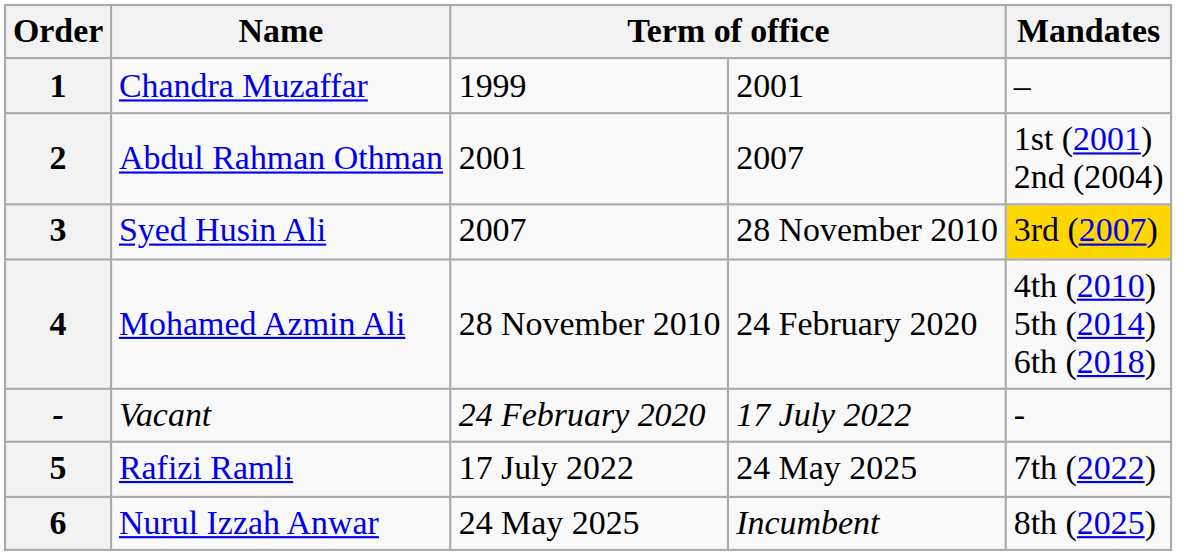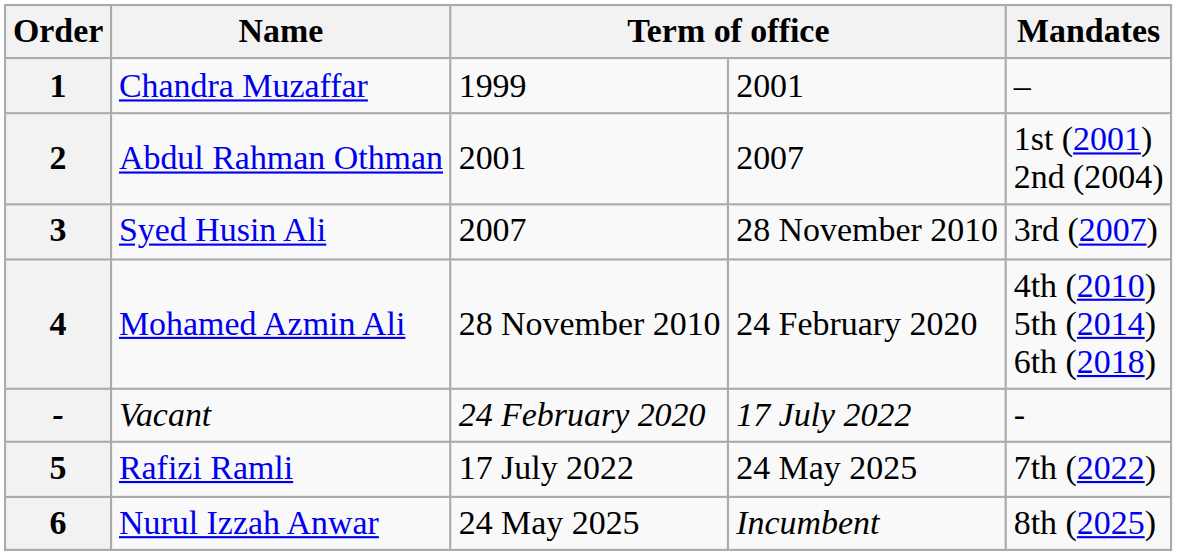Syed Husin Ali | Mandates: gold background -> no background
